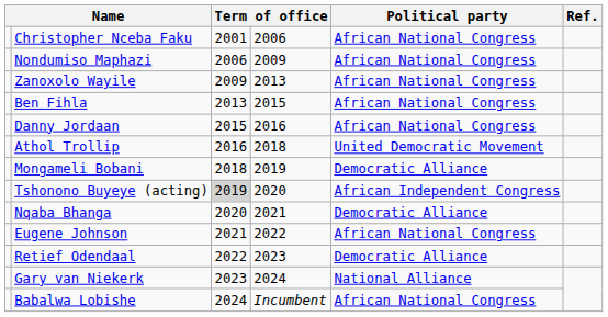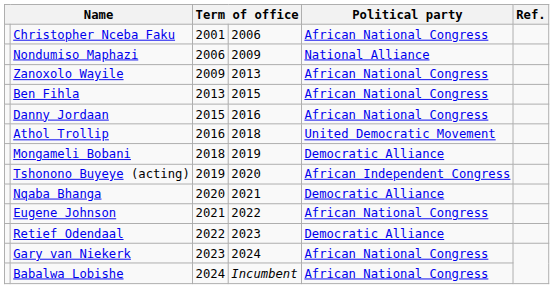Nondumiso Maphazi | Political party: African National Congress -> National Alliance
Tshonono Buyeye (acting) | column 3: lightgrey background -> no background
Gary van Niekerk | Political party: National Alliance -> African National Congress
